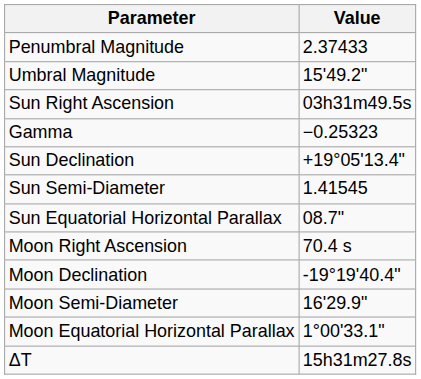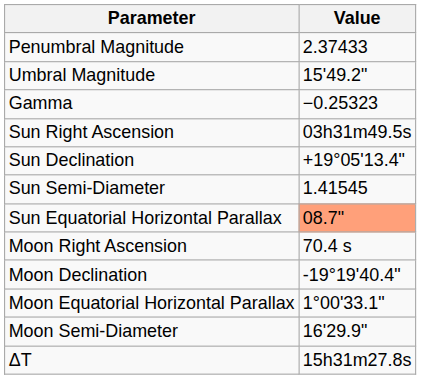rows swapped: Gamma <-> Sun Right Ascension
Sun Equatorial Horizontal Parallax | Value: no background -> lightsalmon background
rows swapped: Moon Semi-Diameter <-> Moon Equatorial Horizontal Parallax
